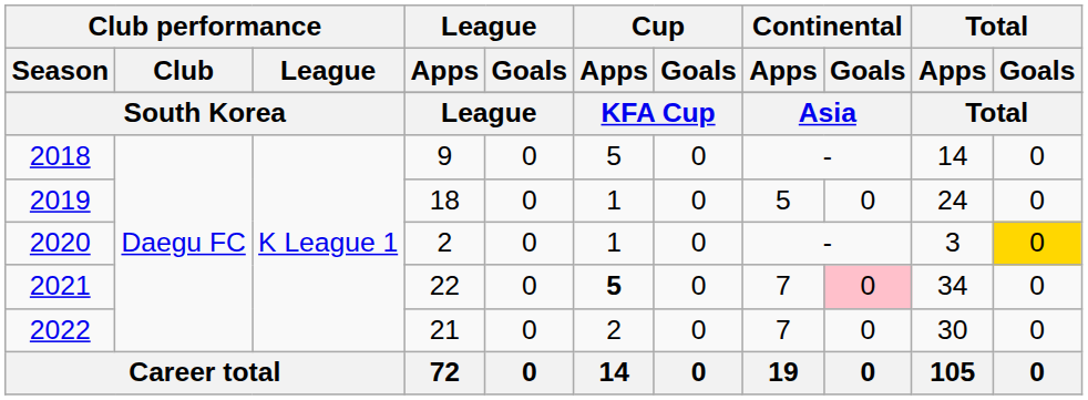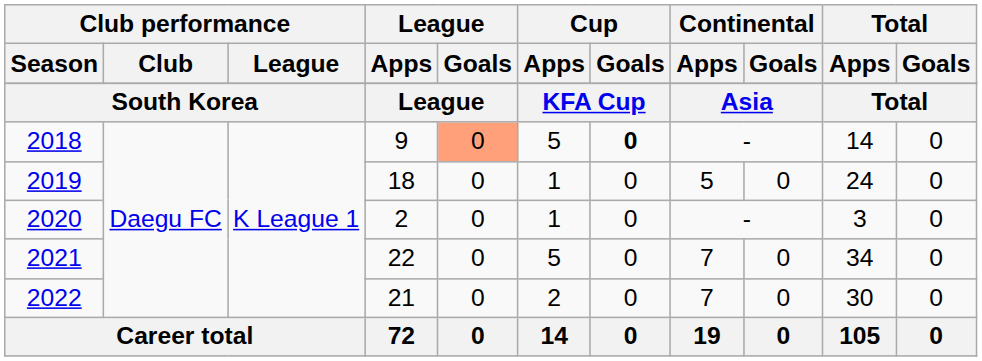2018 | League / Goals: no background -> lightsalmon background
2018 | Cup / Goals: normal -> bold
2020 | Total / Goals: gold background -> no background
2021 | Cup / Apps: bold -> normal
2021 | Continental / Goals: pink background -> no background
